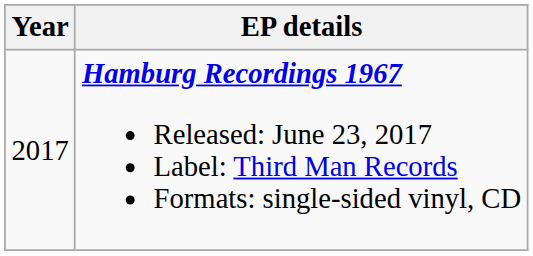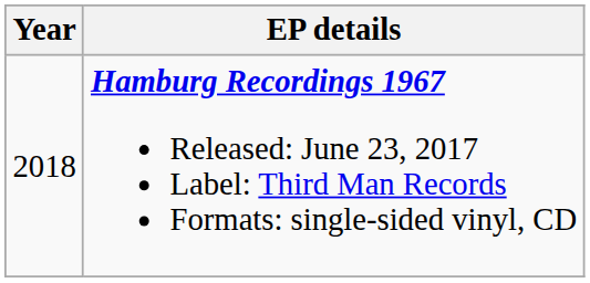row 2 | Year: 2017 -> 2018
